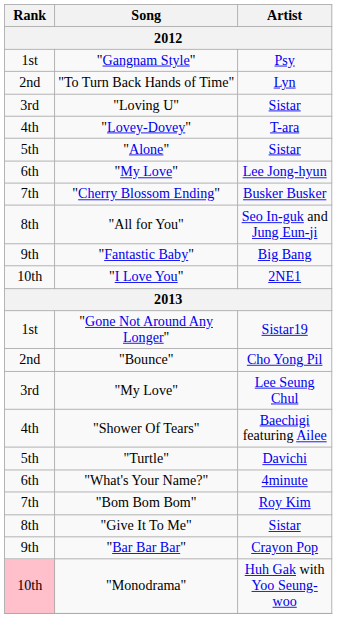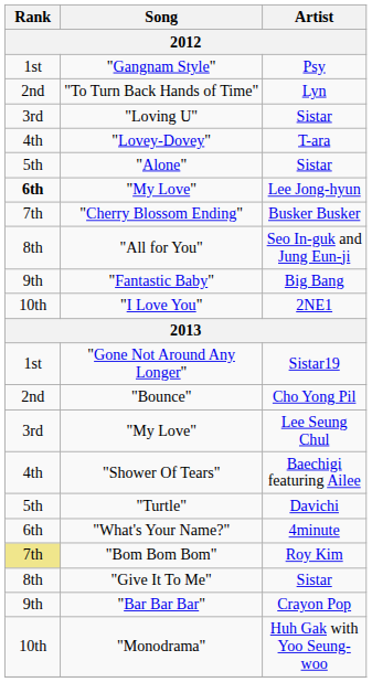"My Love" / Lee Jong-hyun | Rank: normal -> bold
"Bom Bom Bom" | Rank: no background -> khaki background
"Monodrama" | Rank: pink background -> no background
